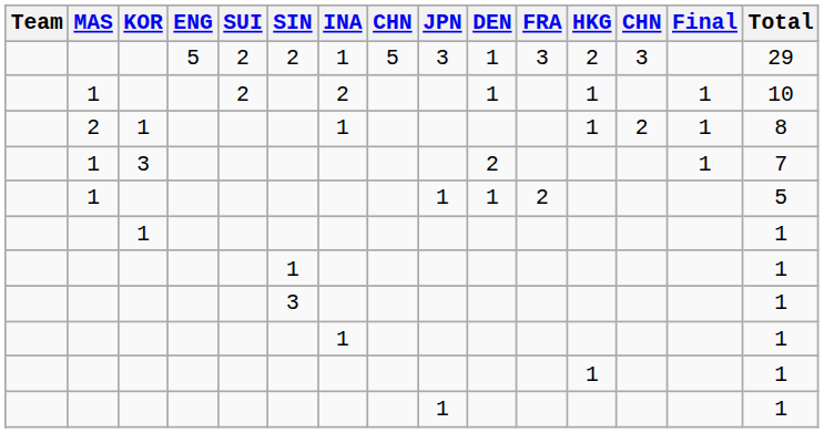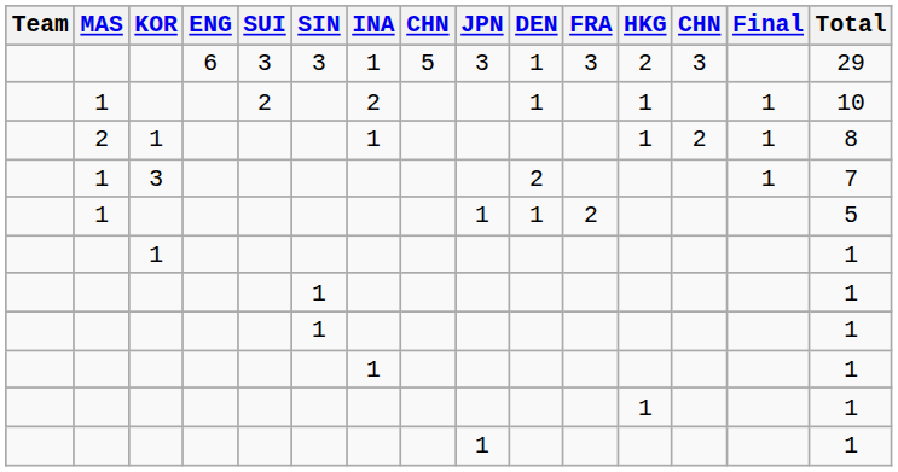row 2 | ENG: 5 -> 6
row 2 | SUI: 2 -> 3
row 2 | SIN: 2 -> 3
row 9 | SIN: 3 -> 1
